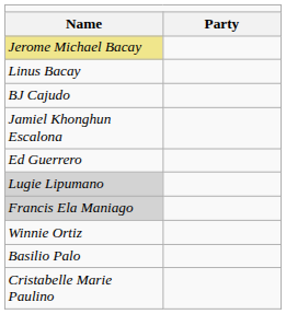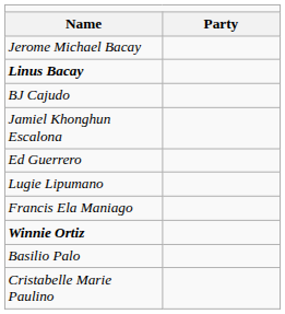Jerome Michael Bacay | column 1: khaki background -> no background
Linus Bacay | column 1: normal -> bold
Lugie Lipumano | column 1: lightgrey background -> no background
Francis Ela Maniago | column 1: lightgrey background -> no background
Winnie Ortiz | column 1: normal -> bold
